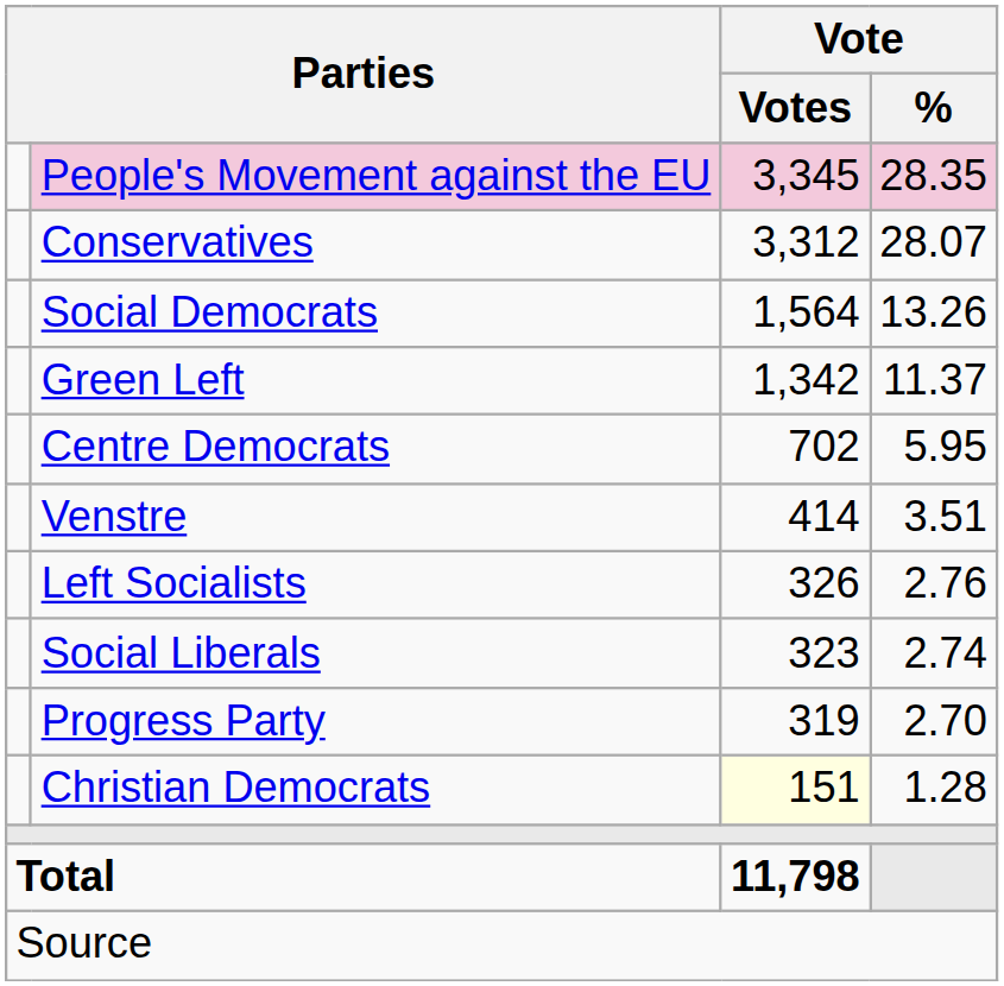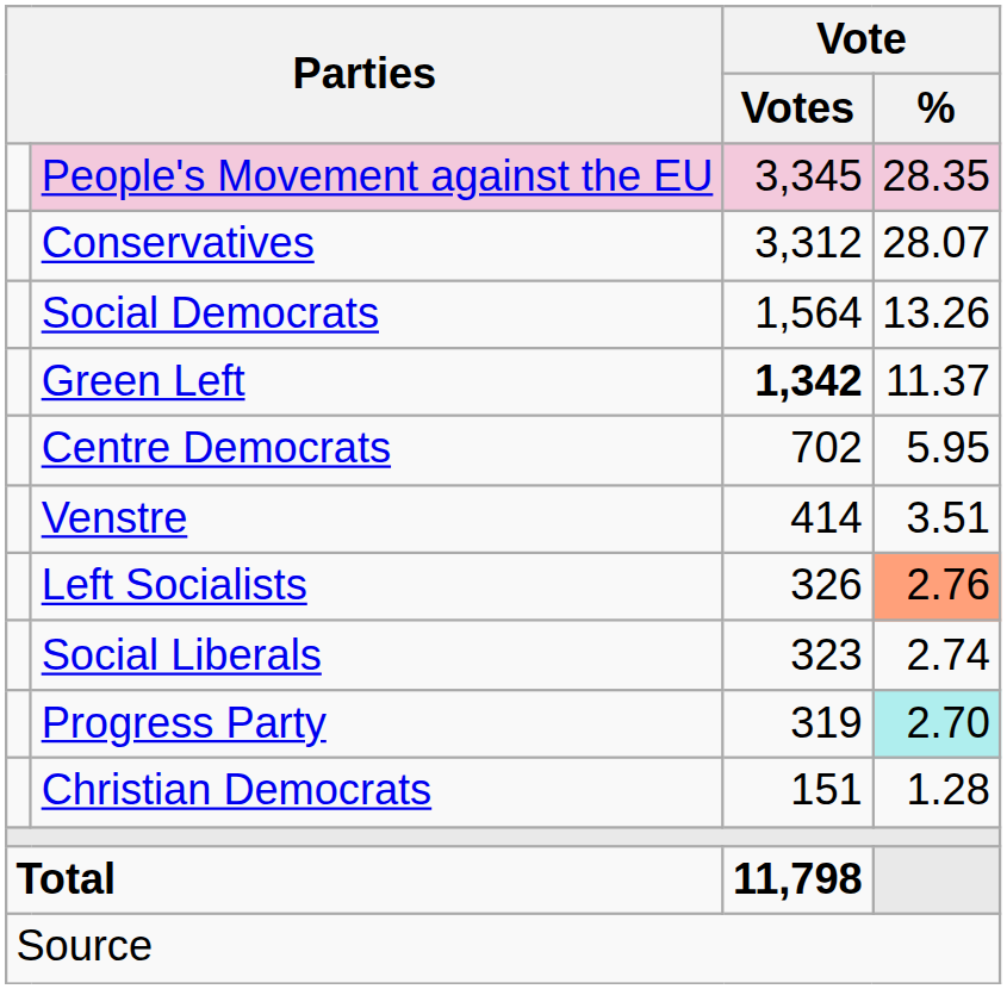Green Left | Vote / Votes: normal -> bold
Left Socialists | Vote / %: no background -> lightsalmon background
Progress Party | Vote / %: no background -> paleturquoise background
Christian Democrats | Vote / Votes: lightyellow background -> no background
